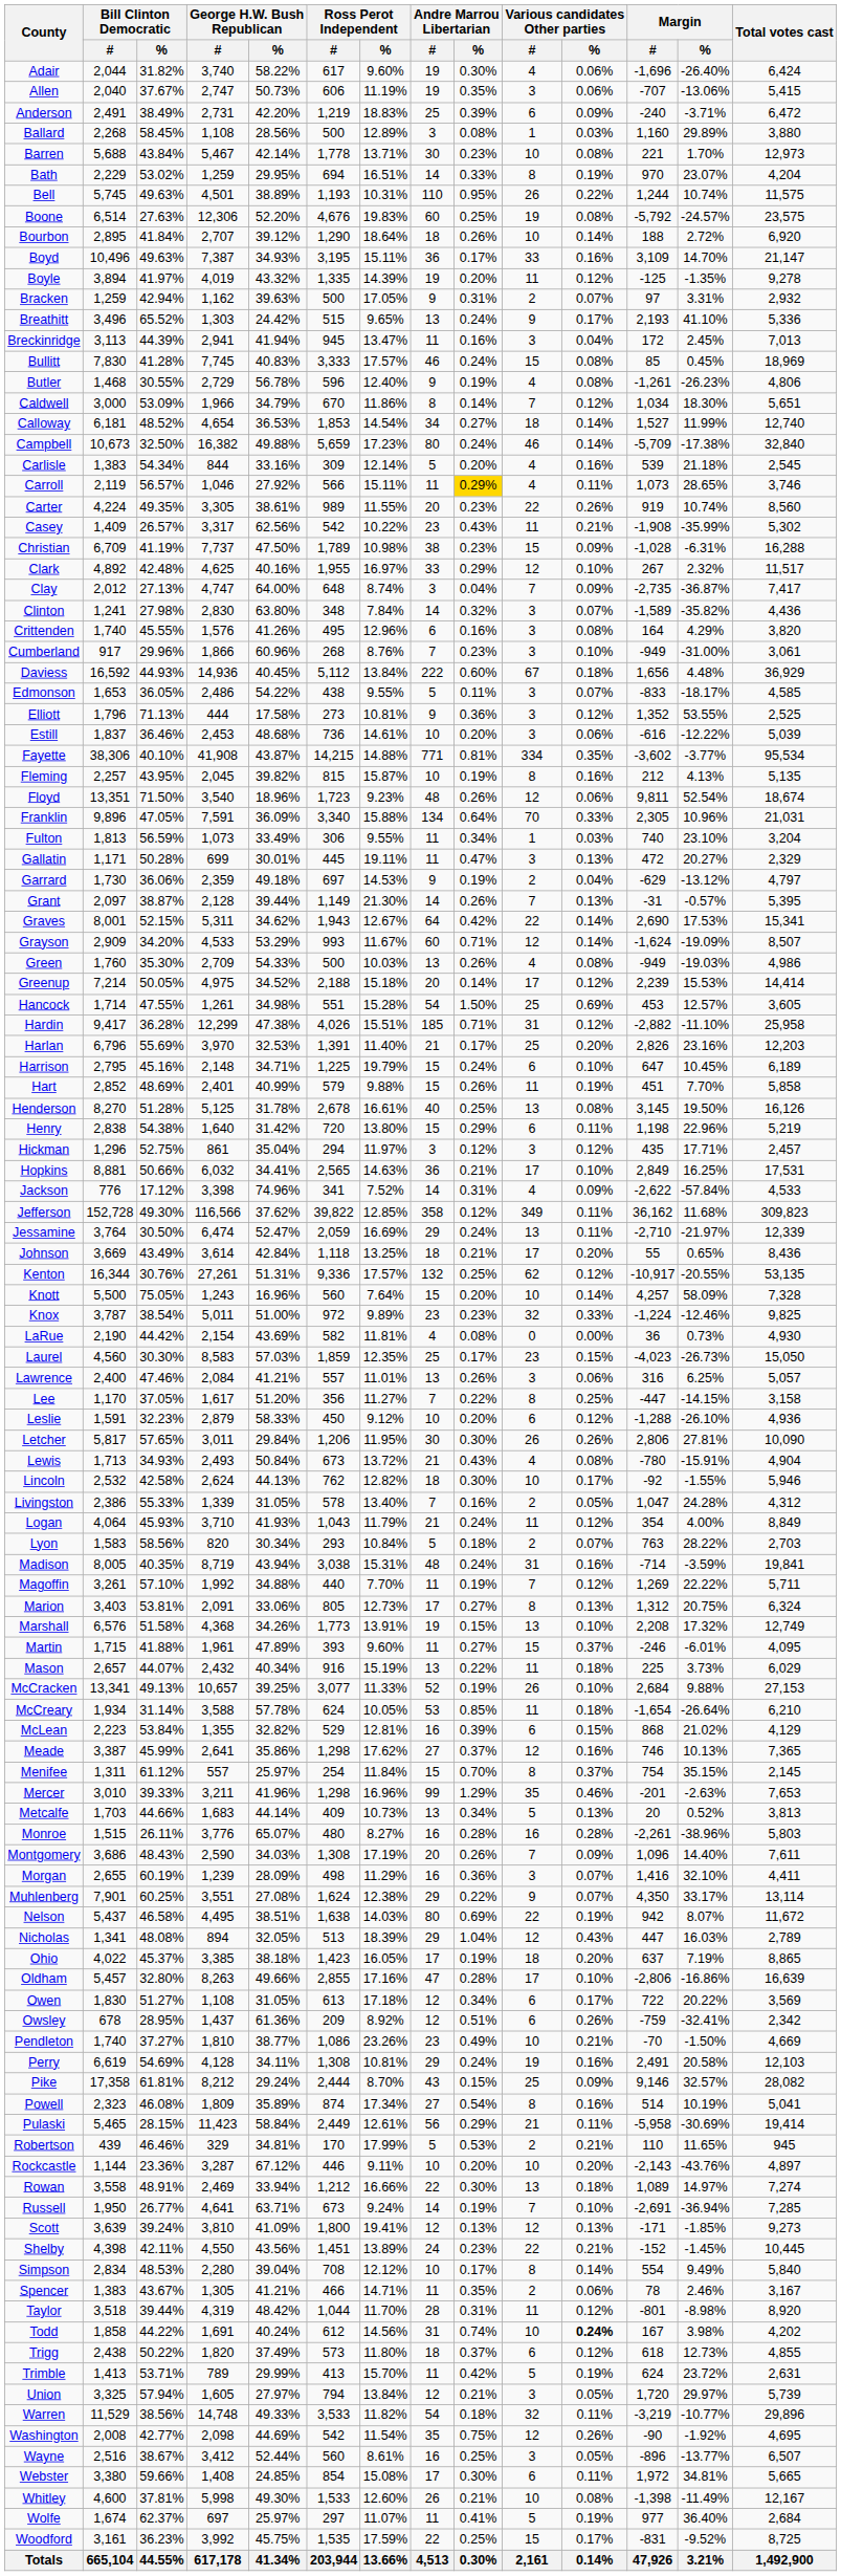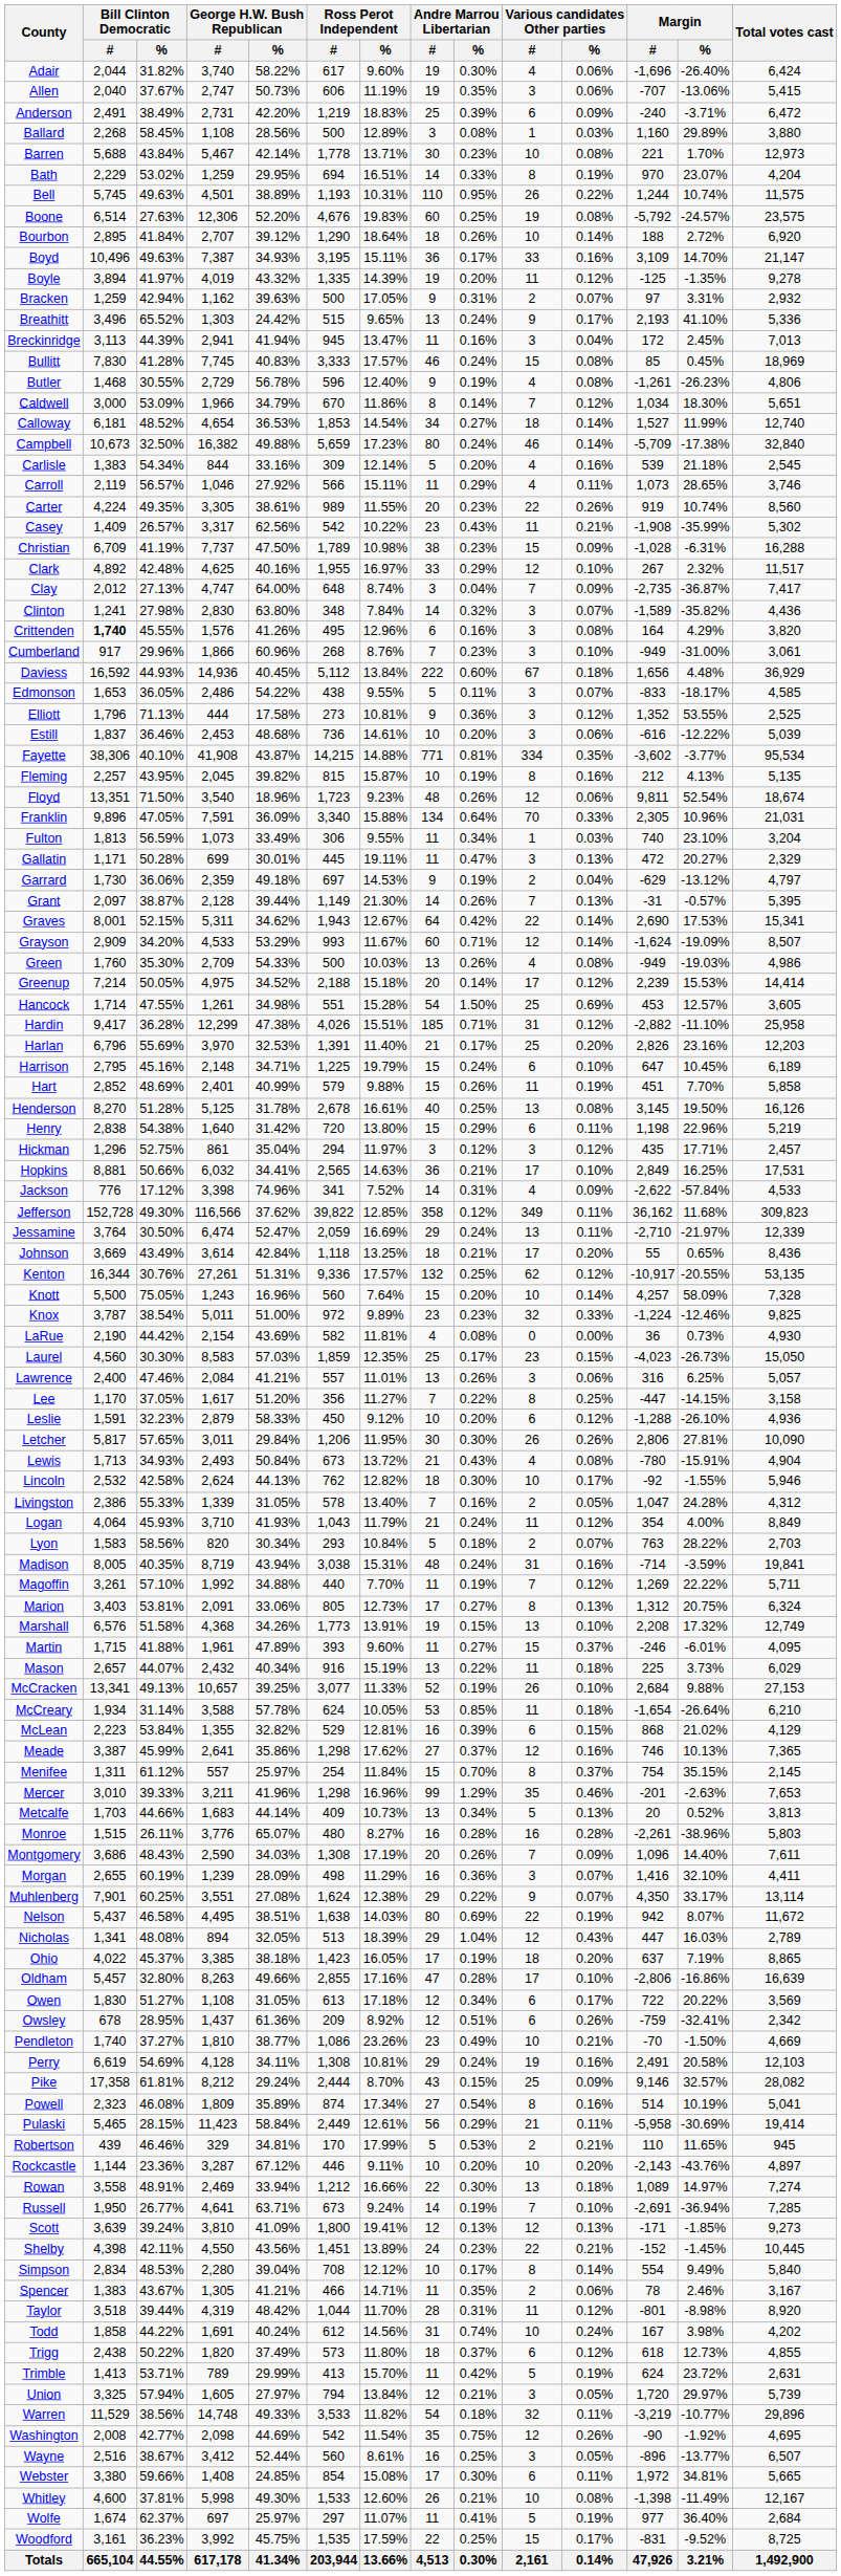Carroll | Andre Marrou Libertarian / %: gold background -> no background
Crittenden | Bill Clinton Democratic / #: normal -> bold
Todd | Various candidates Other parties / %: bold -> normal
